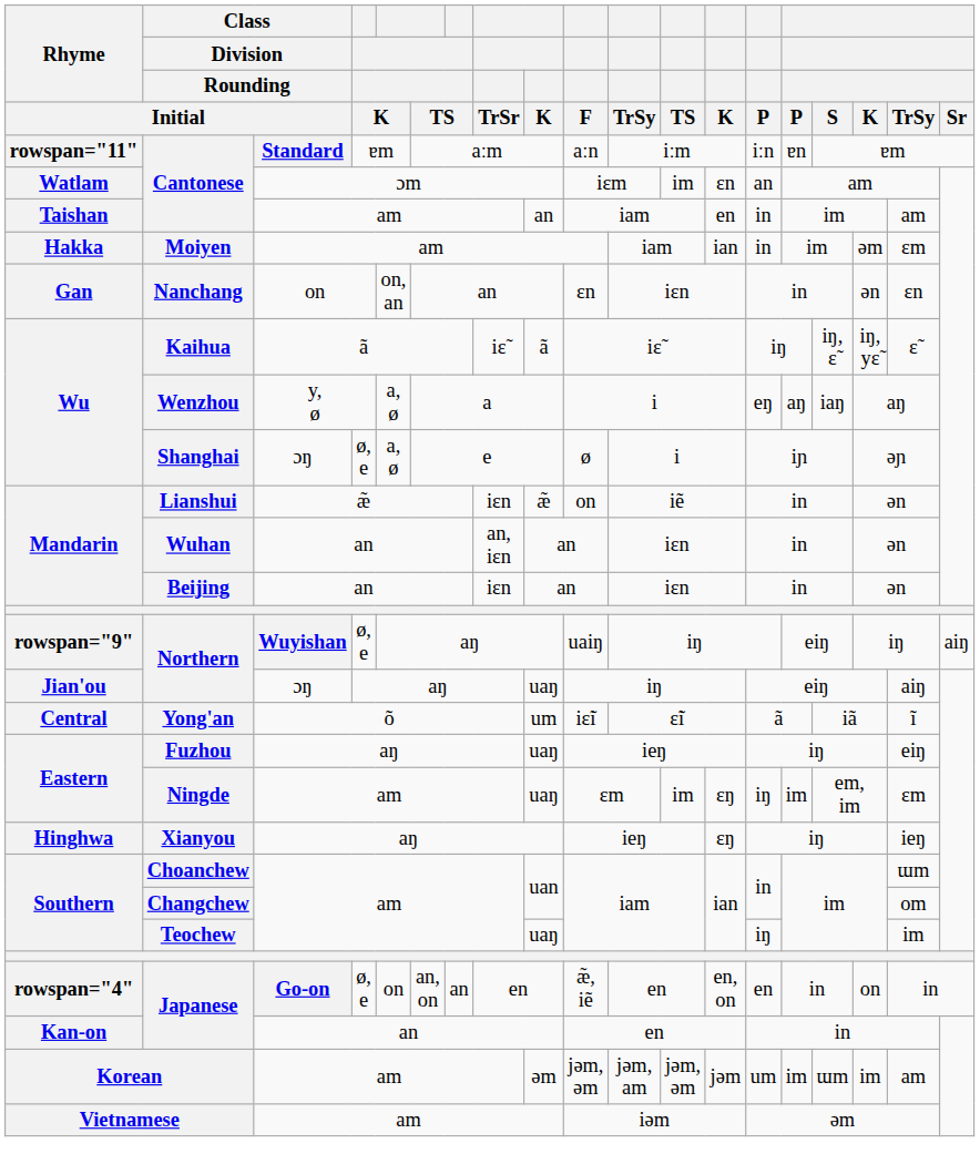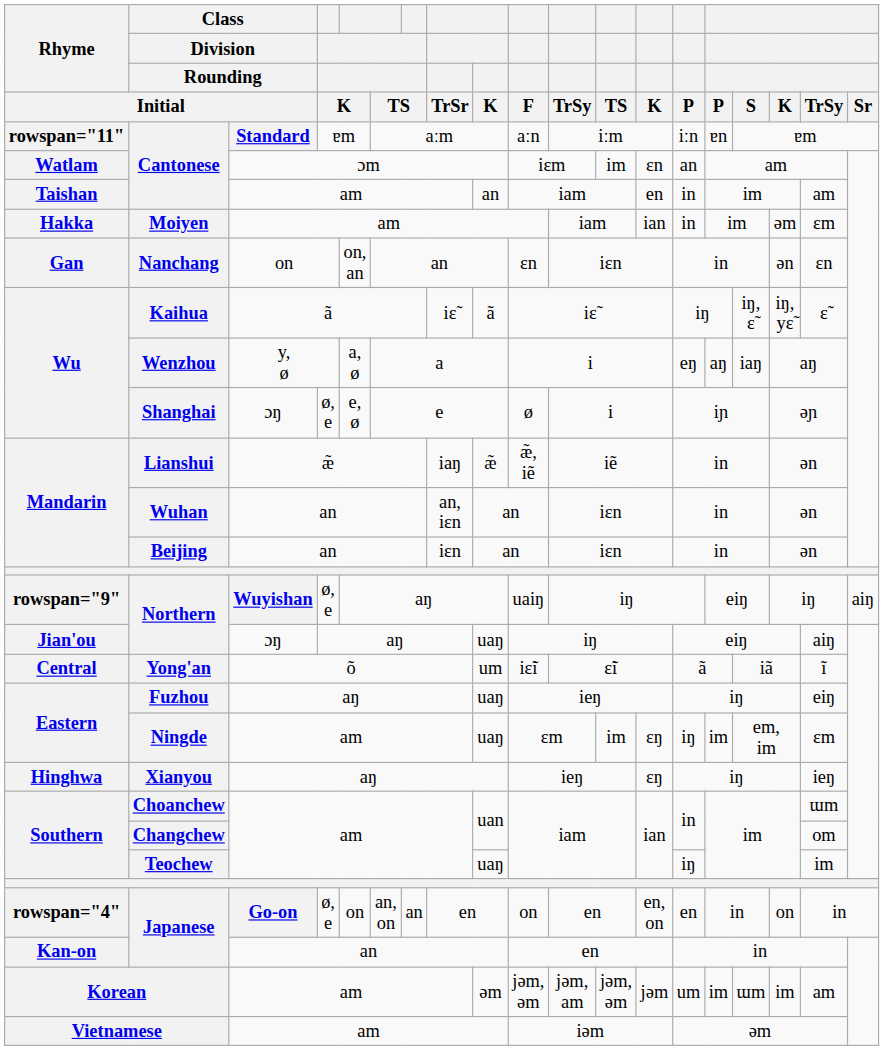Shanghai | column 5: a, ø -> e, ø
Lianshui | TrSr: iɛn -> iaŋ
Lianshui | F: on -> æ̃, iẽ
rowspan="4" / Japanese | F: æ̃, iẽ -> on
